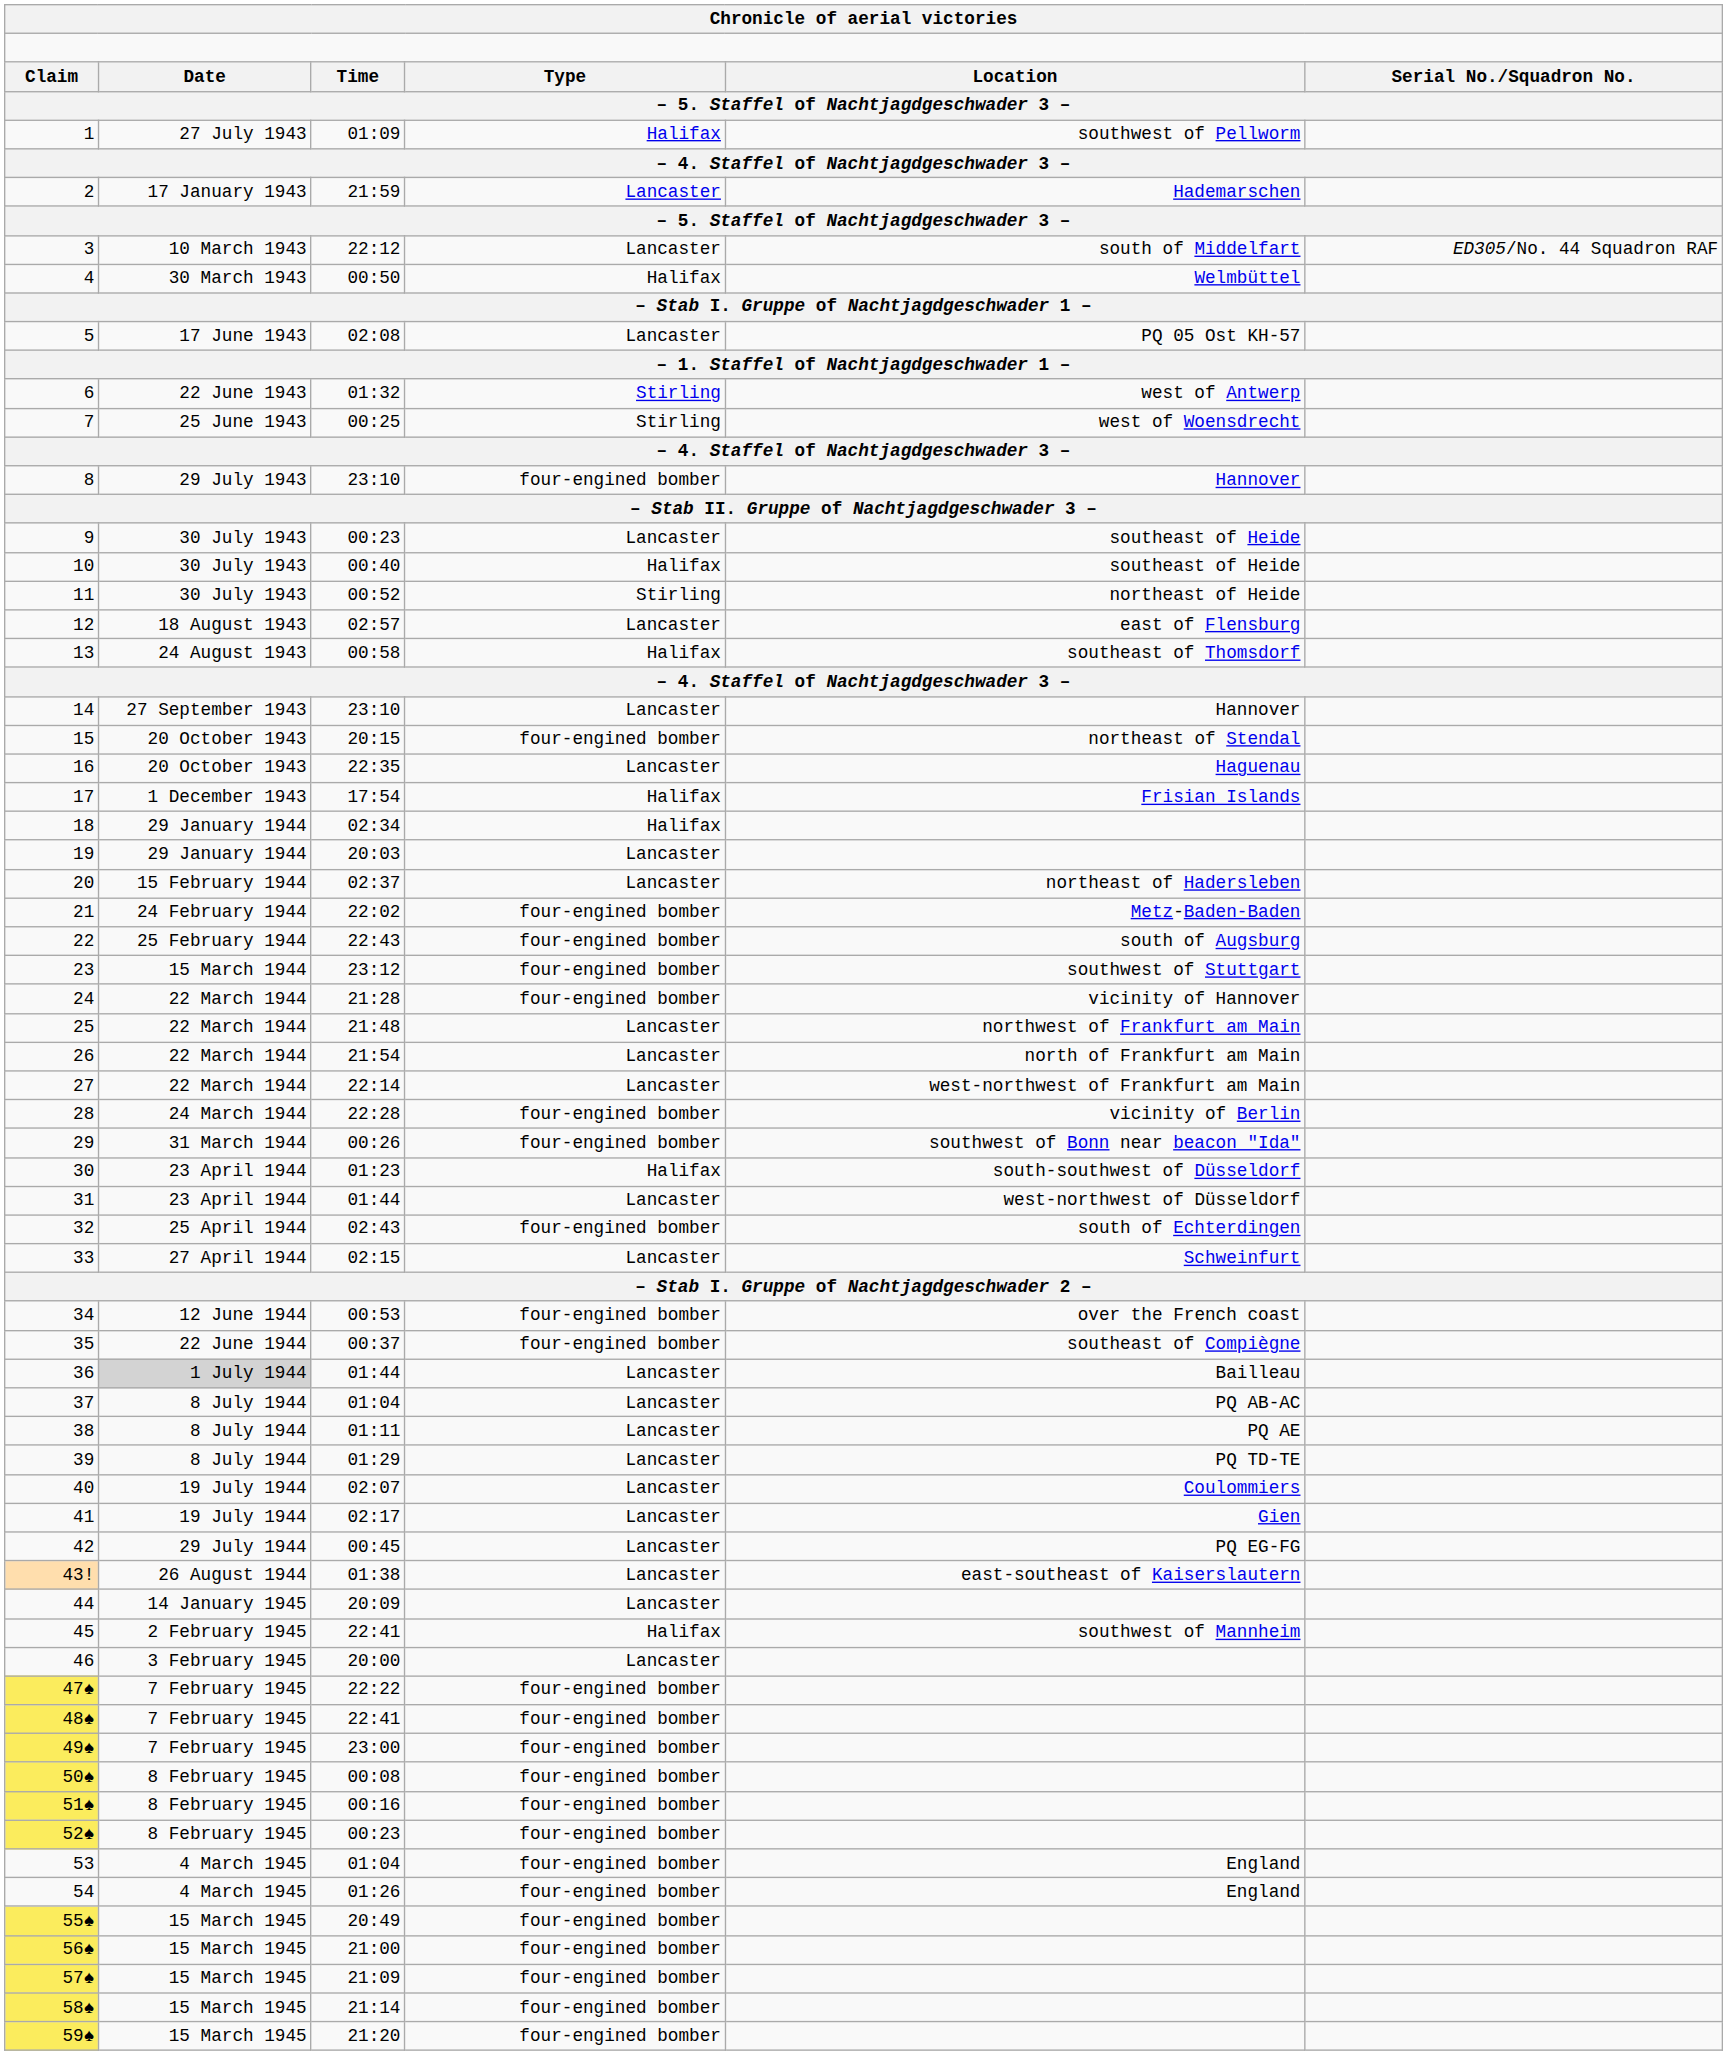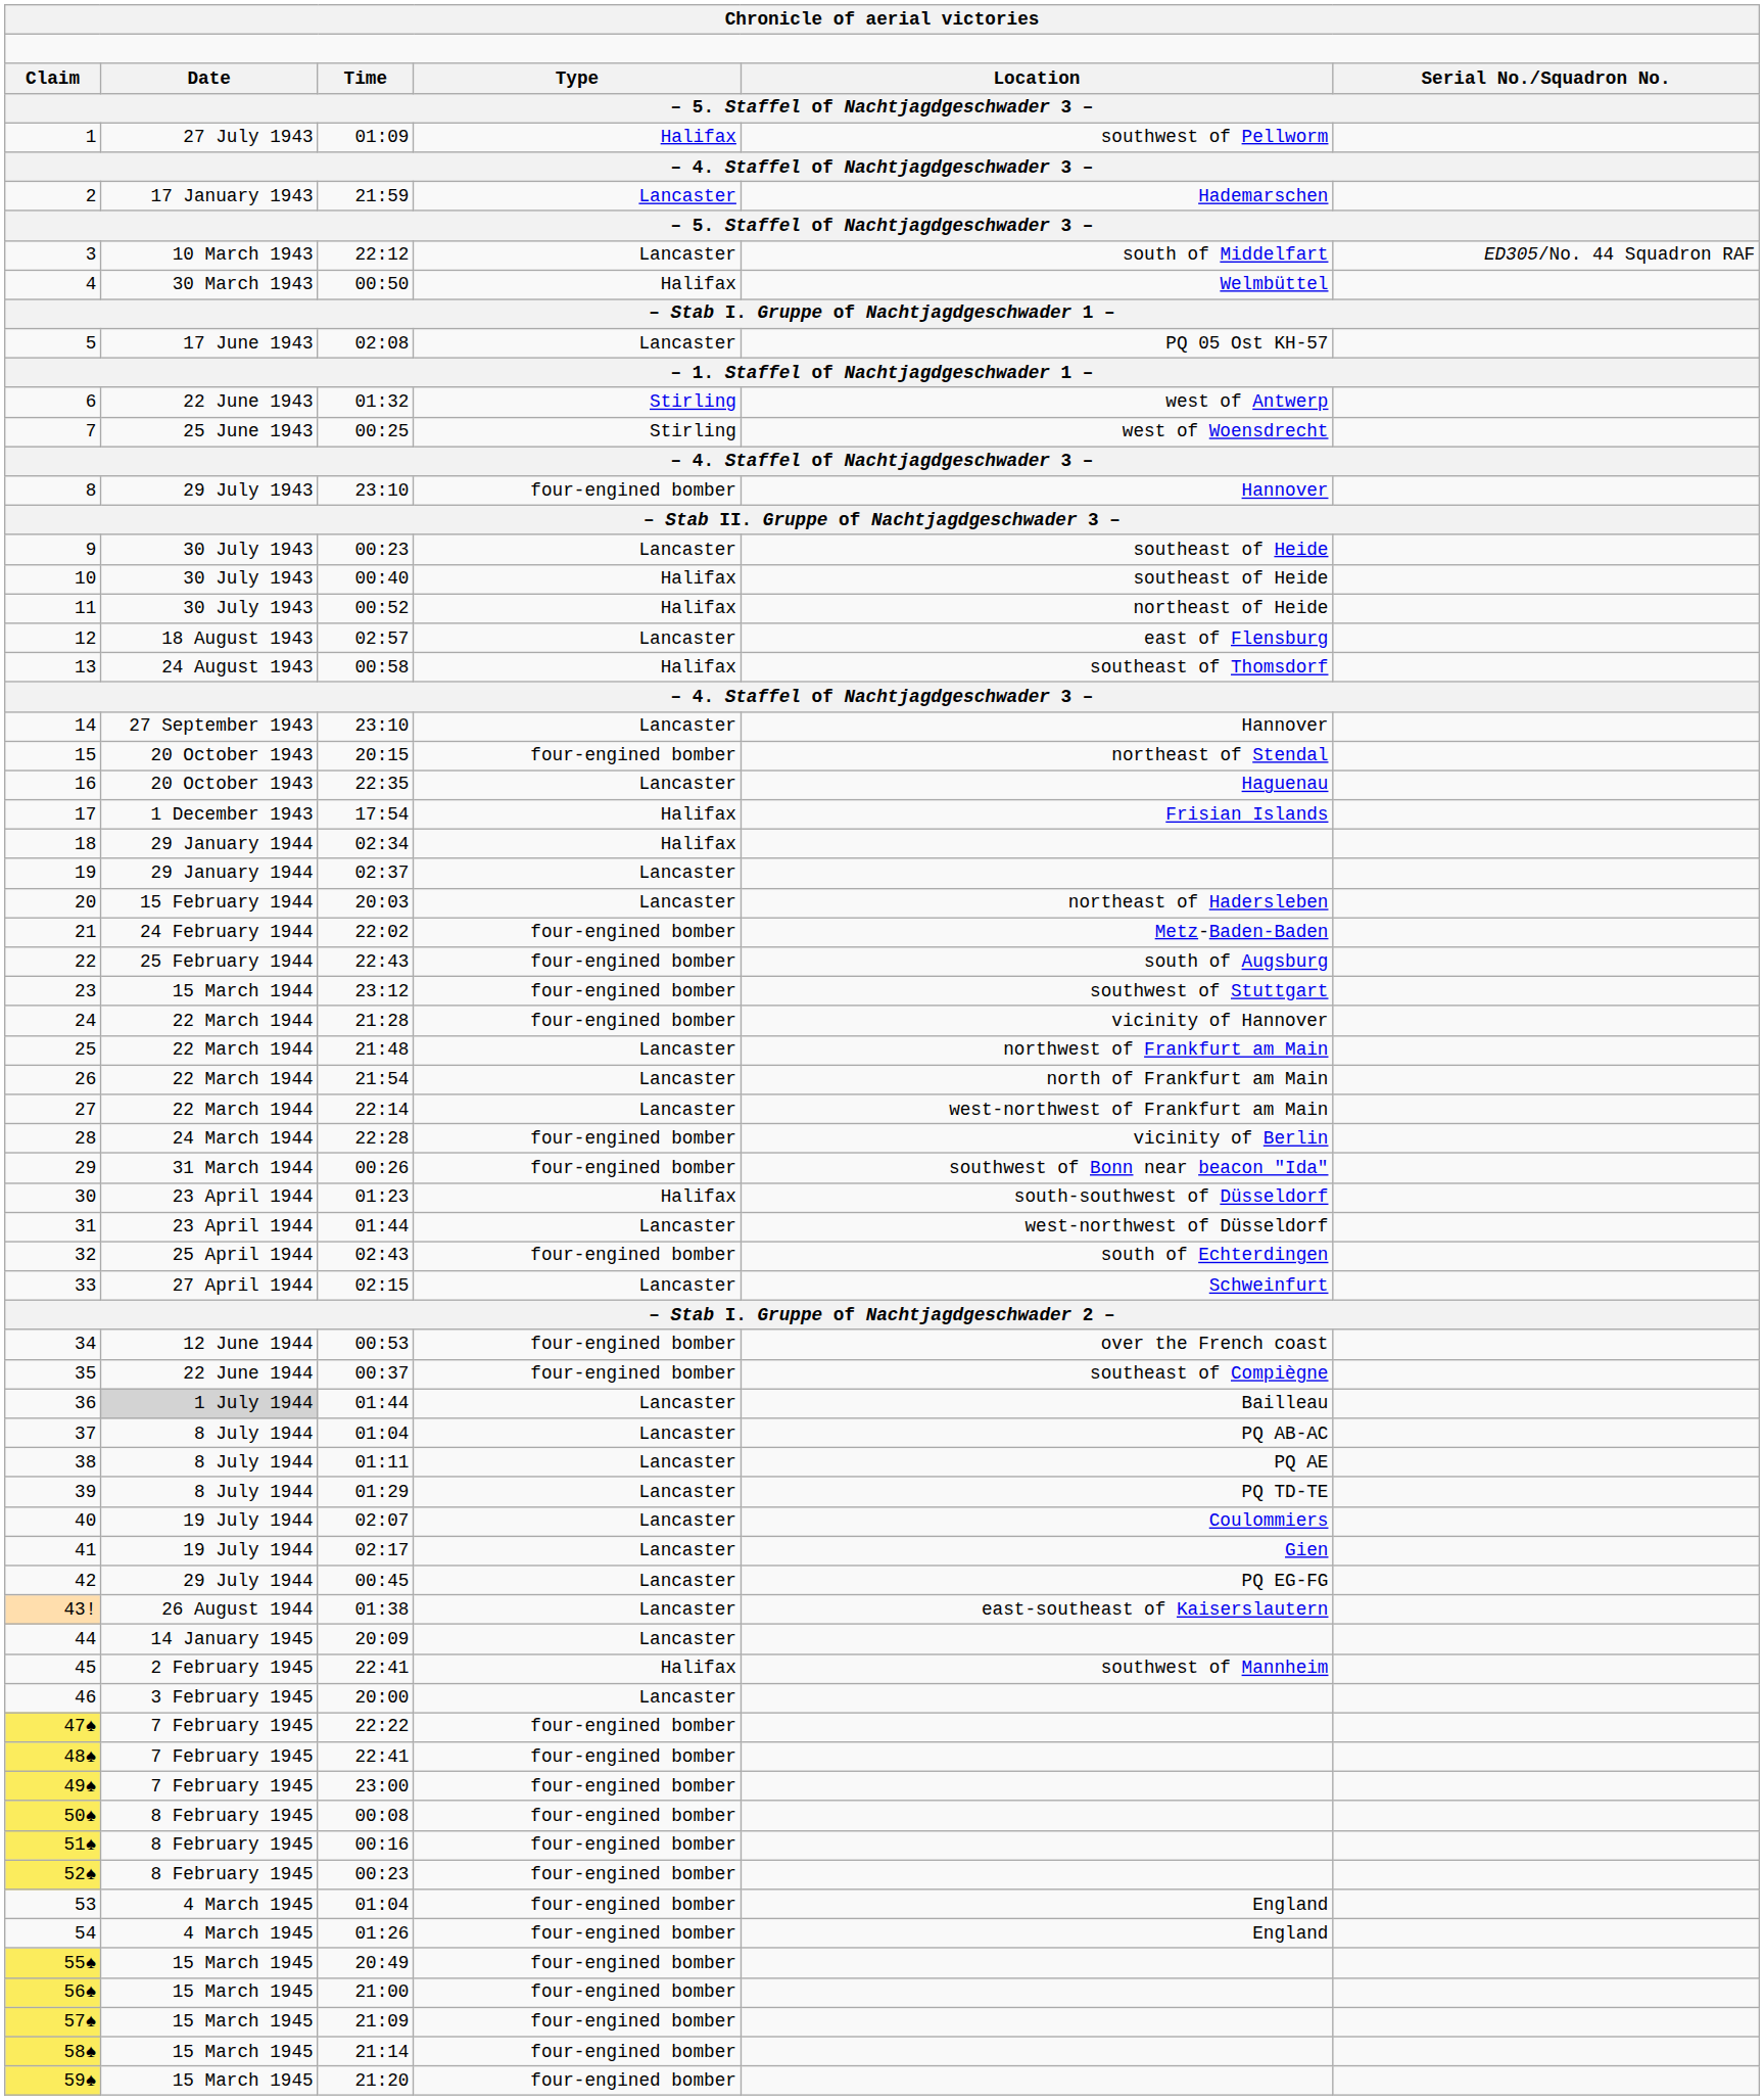11 | column 4: Stirling -> Halifax
19 | column 3: 20:03 -> 02:37
20 | column 3: 02:37 -> 20:03
